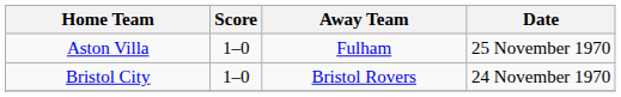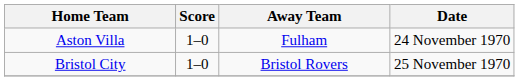Aston Villa | Date: 25 November 1970 -> 24 November 1970
Bristol City | Date: 24 November 1970 -> 25 November 1970
